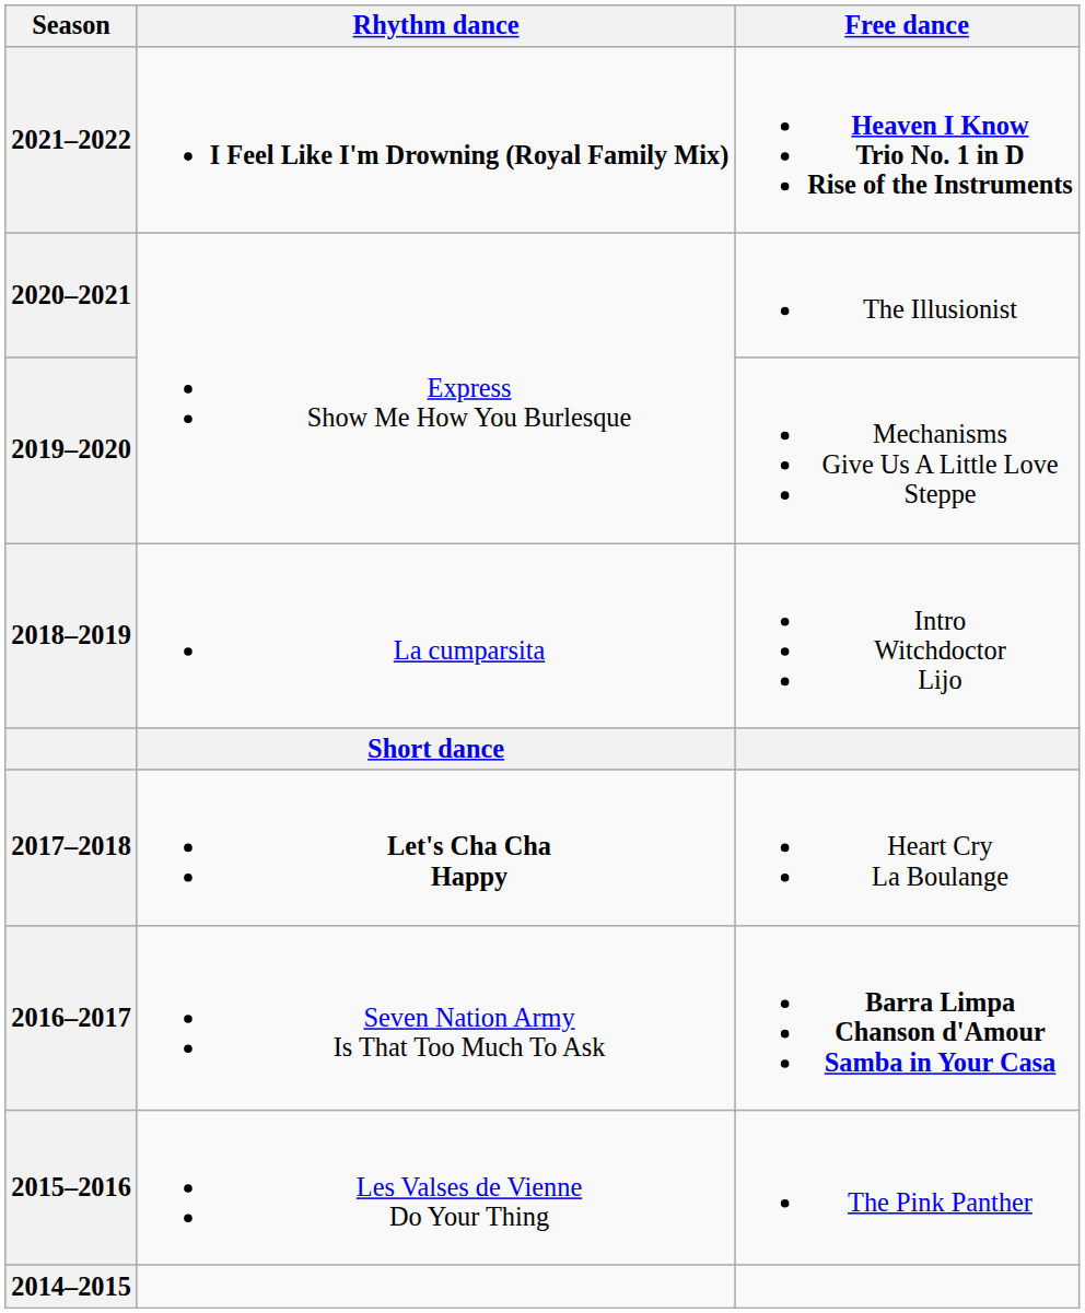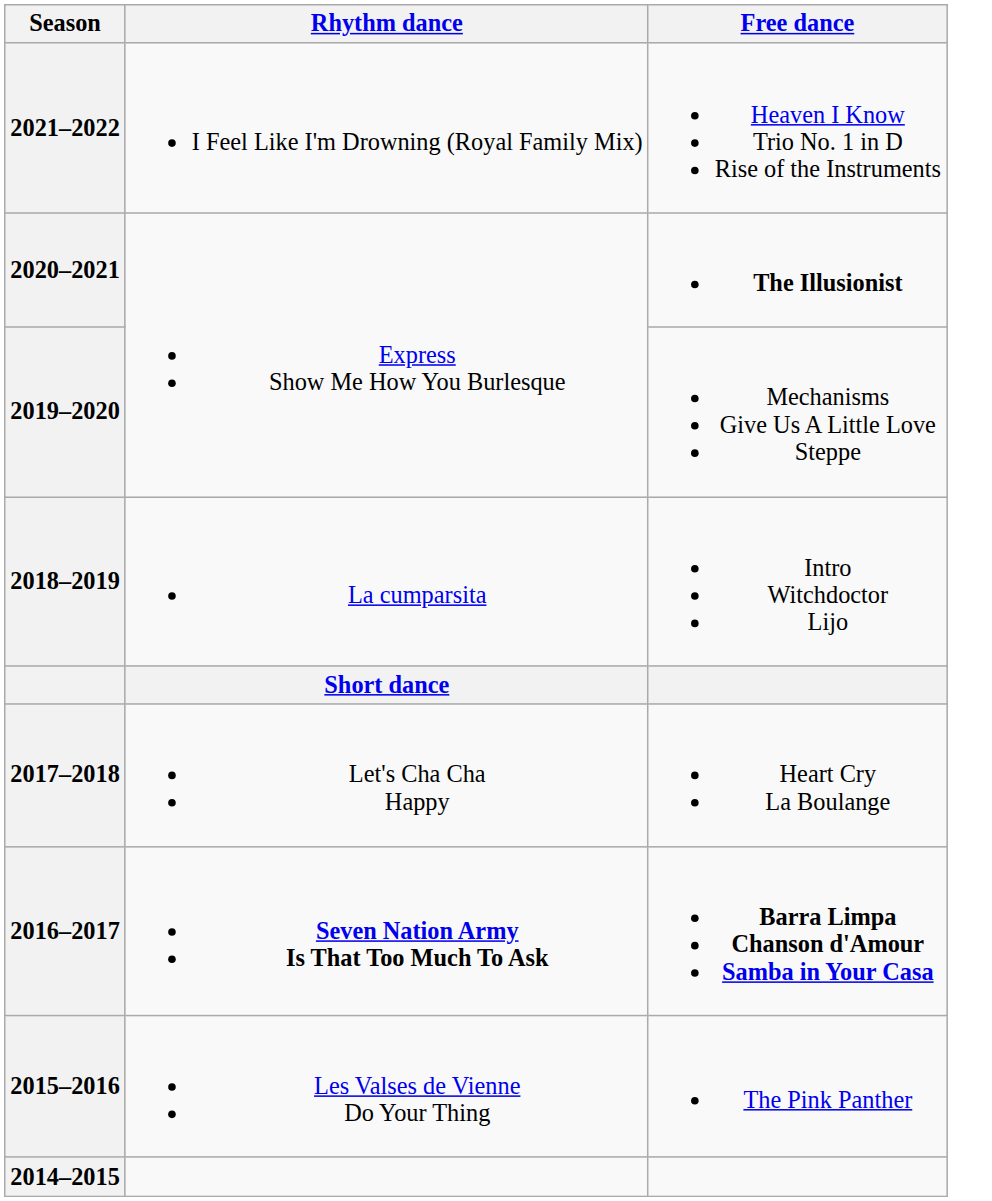2021–2022 | Rhythm dance: bold -> normal
2021–2022 | Free dance: bold -> normal
2020–2021 | Free dance: normal -> bold
2017–2018 | Rhythm dance: bold -> normal
2016–2017 | Rhythm dance: normal -> bold
